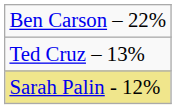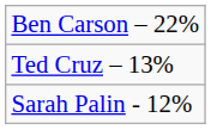row 3 | column 1: khaki background -> no background
